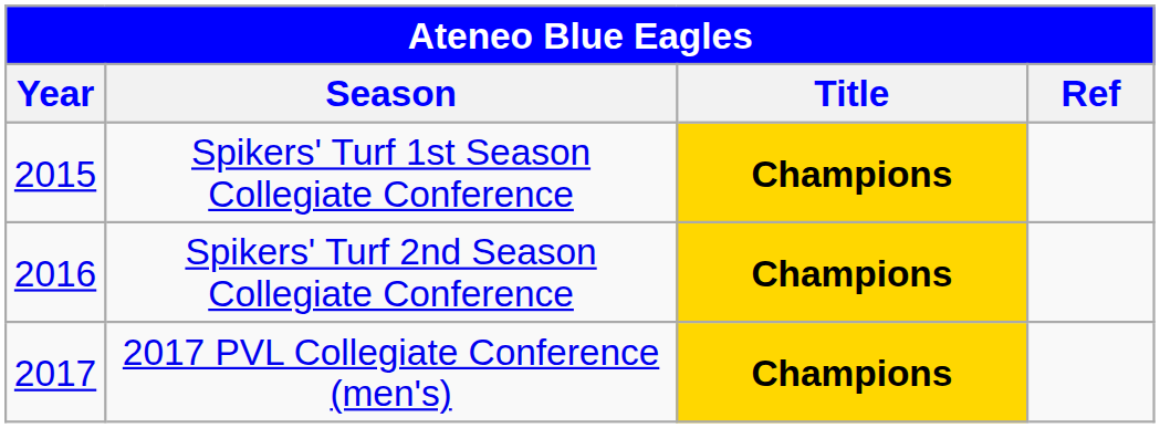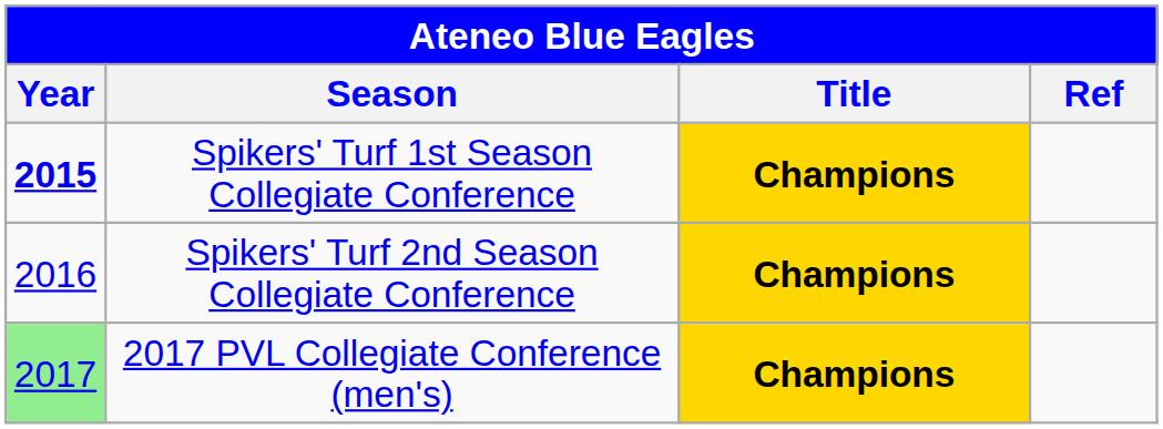Spikers' Turf 1st Season Collegiate Conference | Year: normal -> bold
2017 PVL Collegiate Conference (men's) | Year: no background -> lightgreen background
